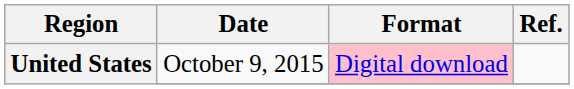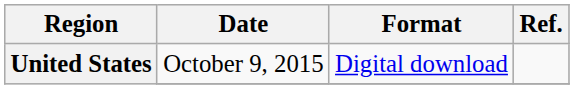United States / October 9, 2015 | Format: pink background -> no background
